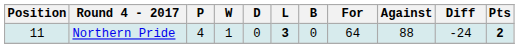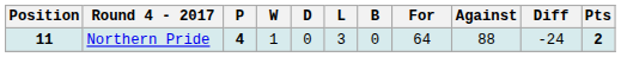Northern Pride | Position: normal -> bold
Northern Pride | P: normal -> bold
Northern Pride | L: bold -> normal
